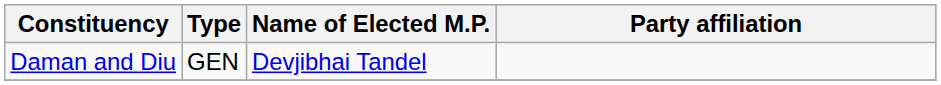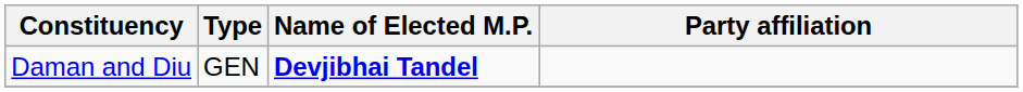Daman and Diu | Name of Elected M.P.: normal -> bold
